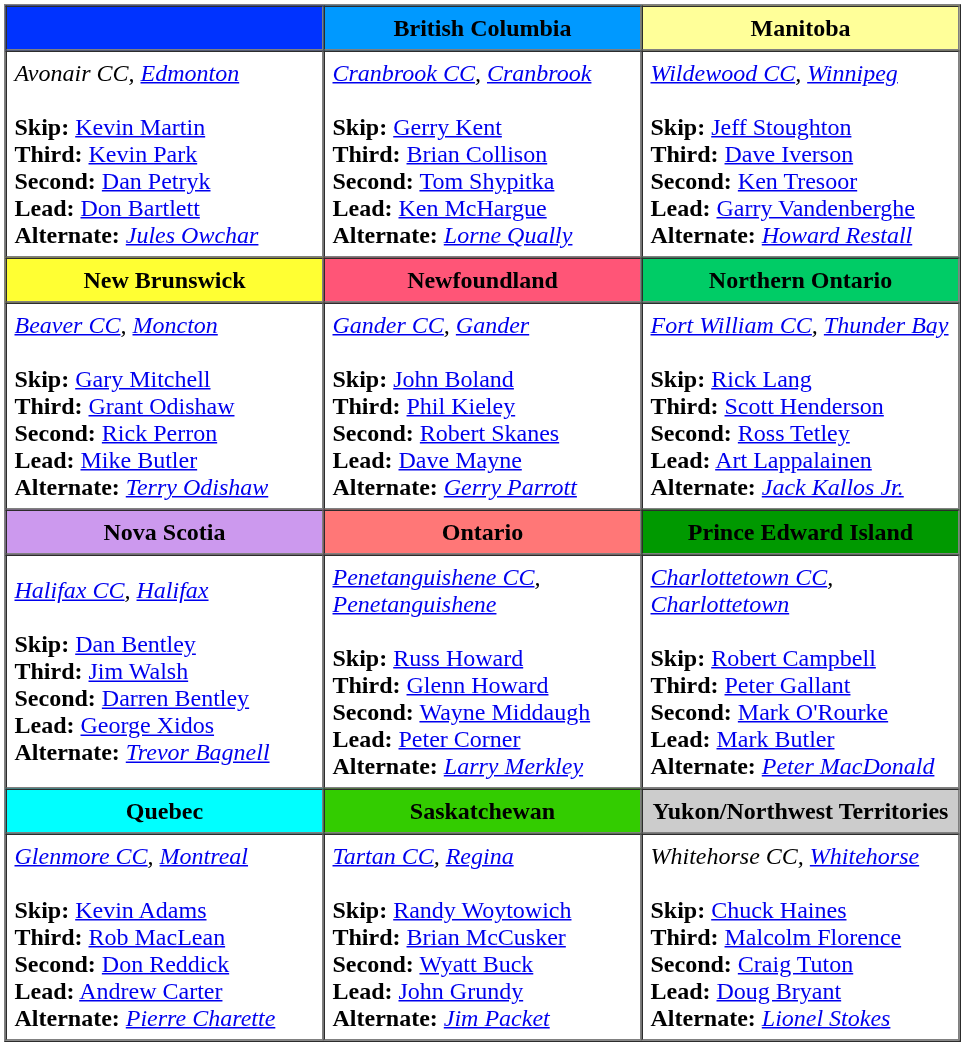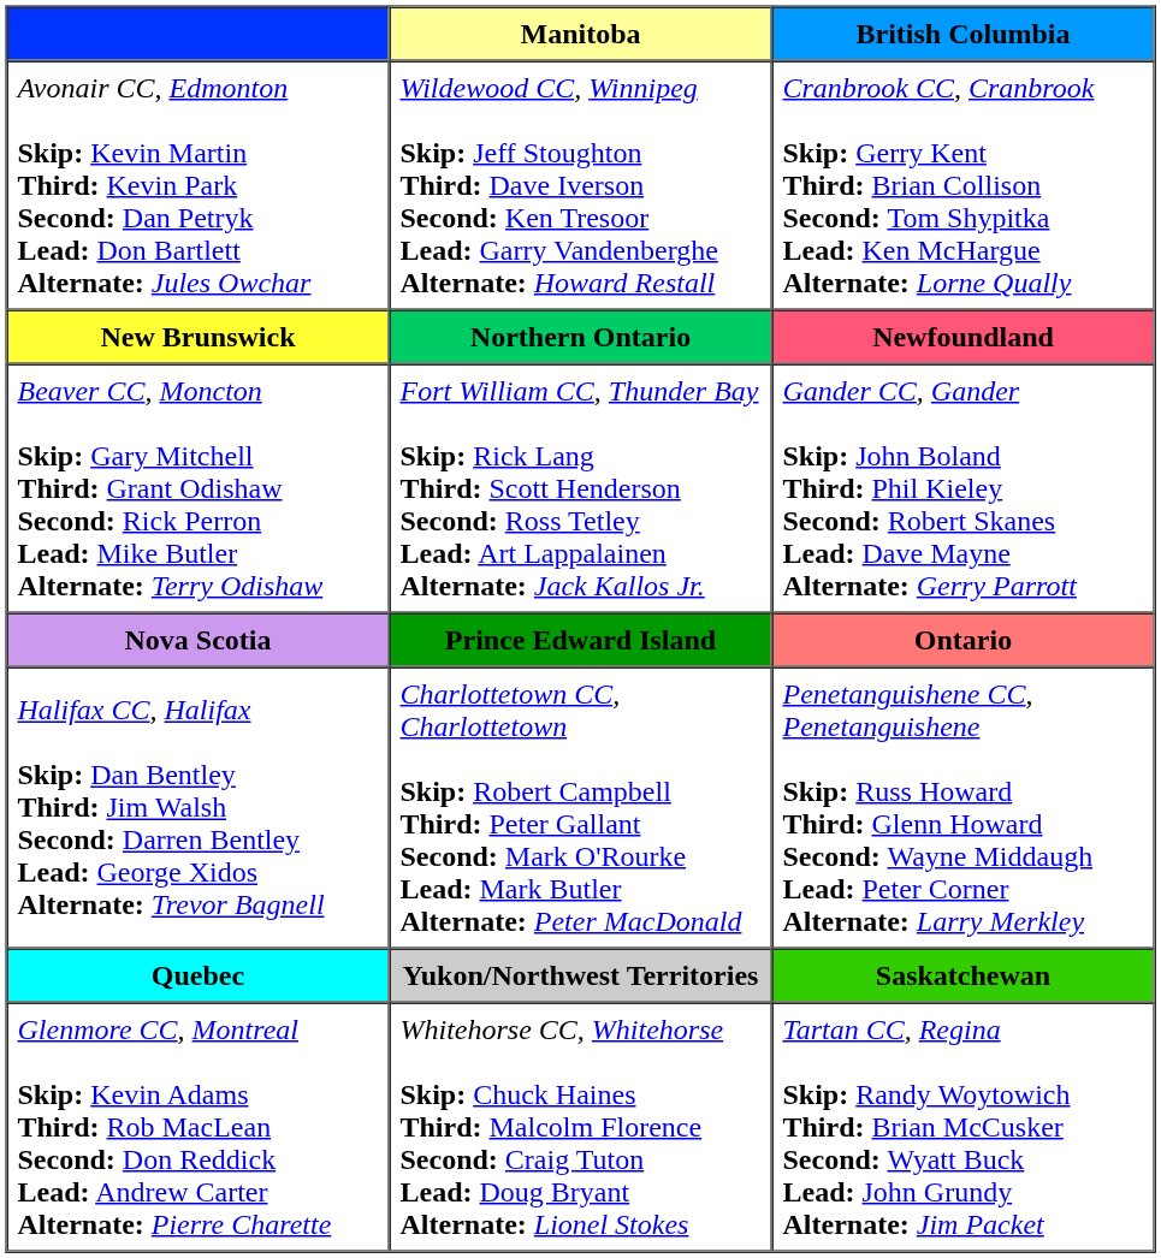columns swapped: British Columbia <-> Manitoba
